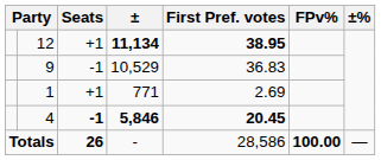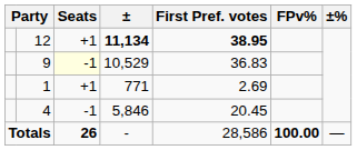9 | Seats: no background -> lightyellow background
4 | Seats: bold -> normal
4 | ±: bold -> normal
4 | First Pref. votes: bold -> normal
